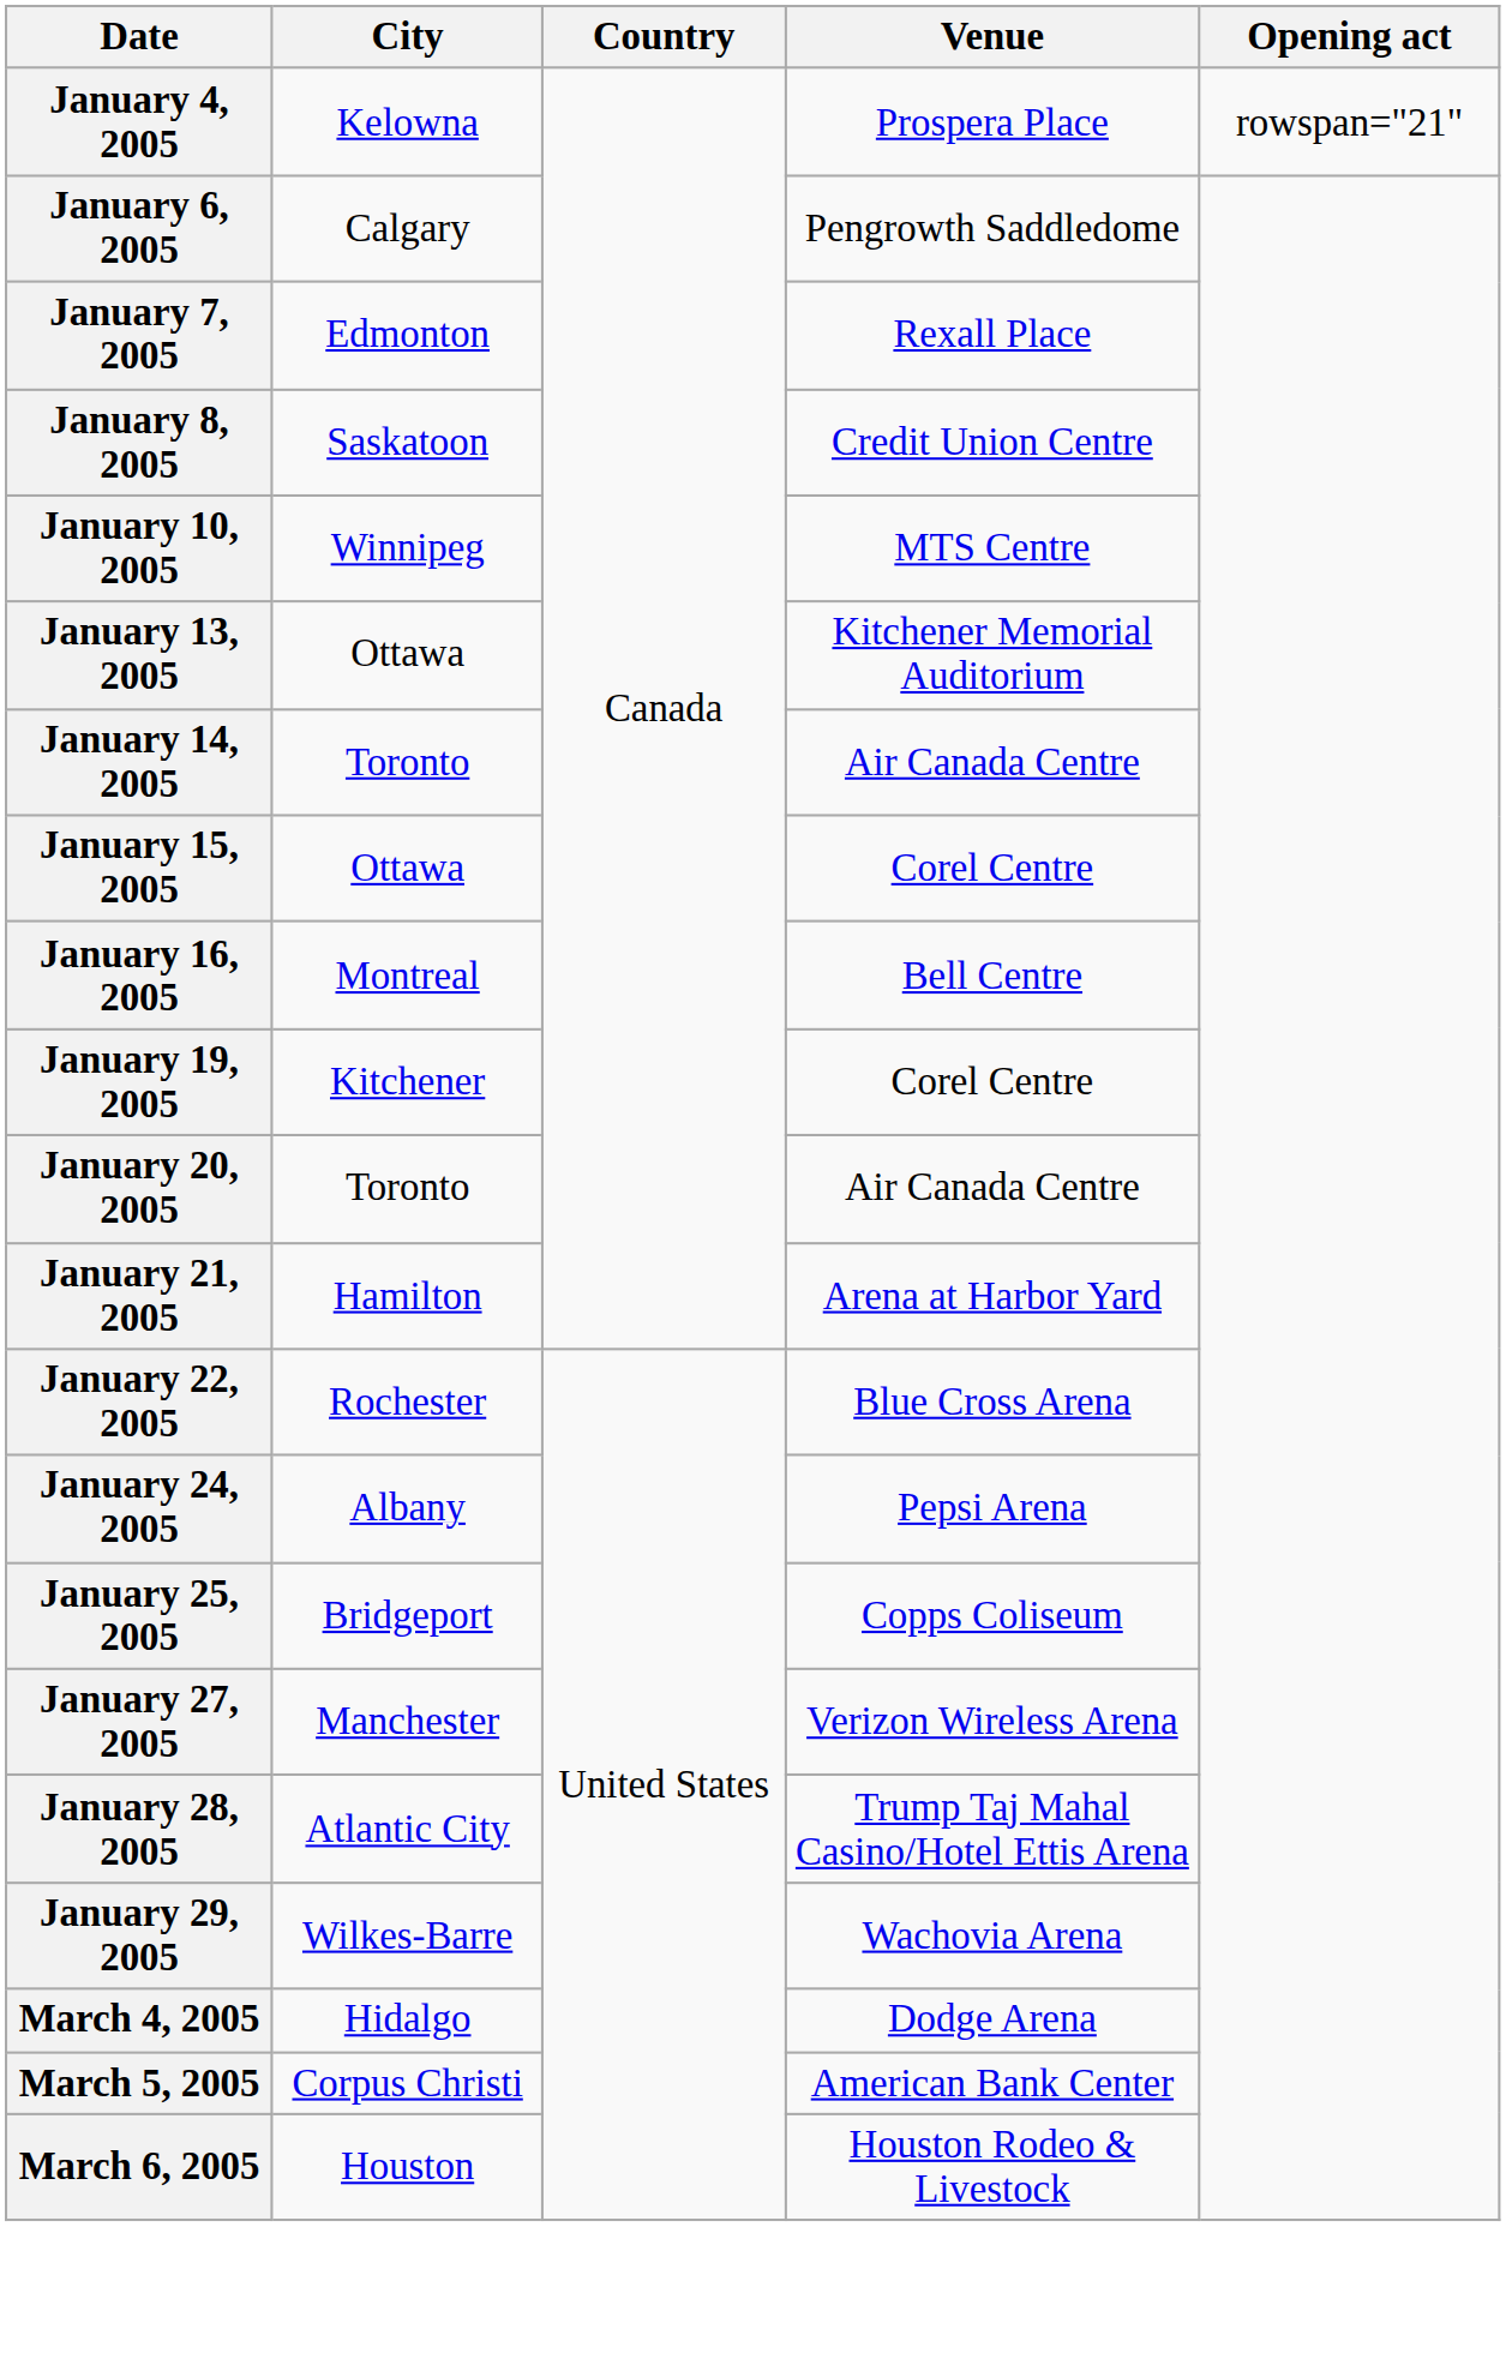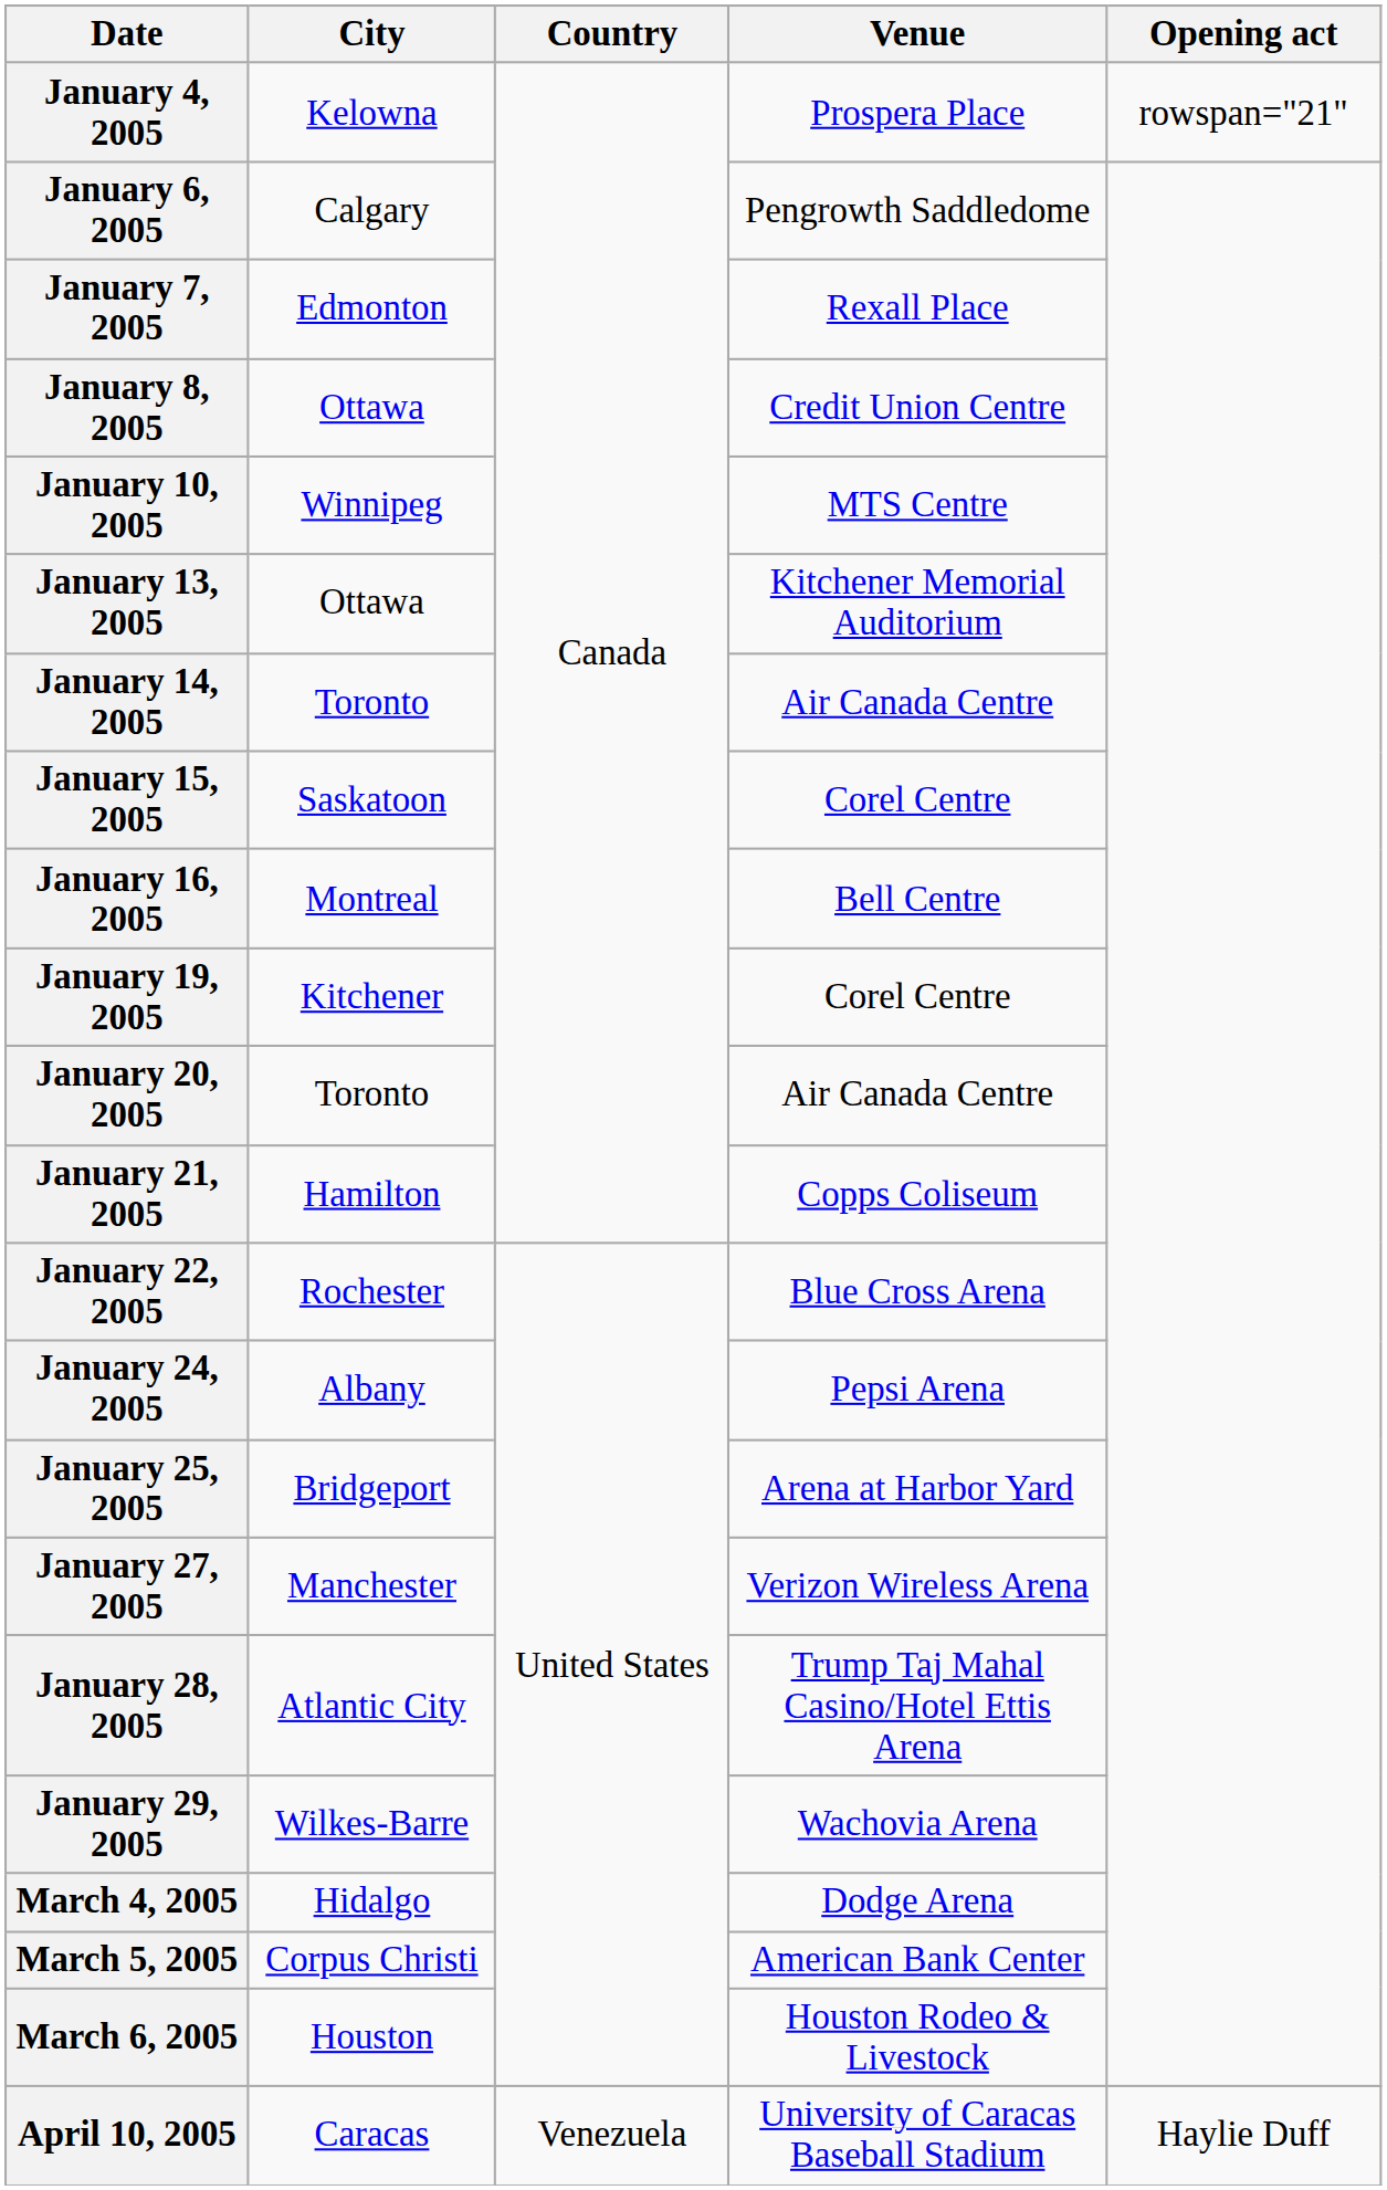January 8, 2005 | City: Saskatoon -> Ottawa
January 15, 2005 | City: Ottawa -> Saskatoon
January 21, 2005 | Venue: Arena at Harbor Yard -> Copps Coliseum
January 25, 2005 | Venue: Copps Coliseum -> Arena at Harbor Yard
+ row: April 10, 2005 | Caracas | Venezuela | University of Caracas Baseball Stadium | Haylie Duff
